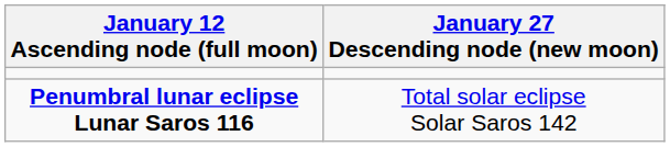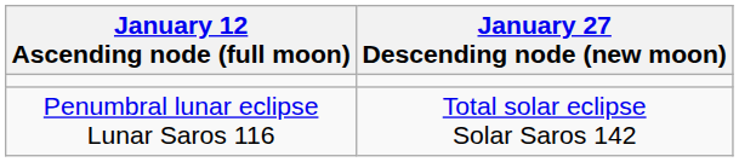row 3 | January 12 Ascending node (full moon): bold -> normal
